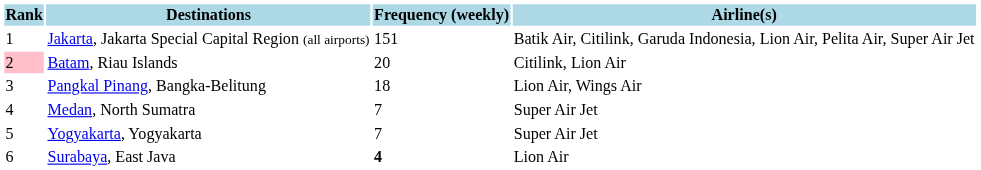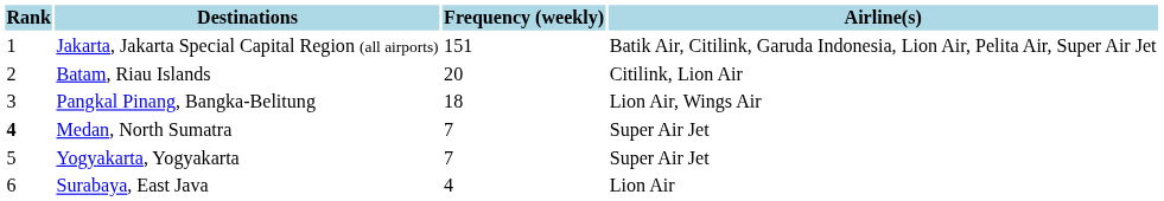Batam, Riau Islands | Rank: pink background -> no background
Medan, North Sumatra | Rank: normal -> bold
Surabaya, East Java | Frequency (weekly): bold -> normal
